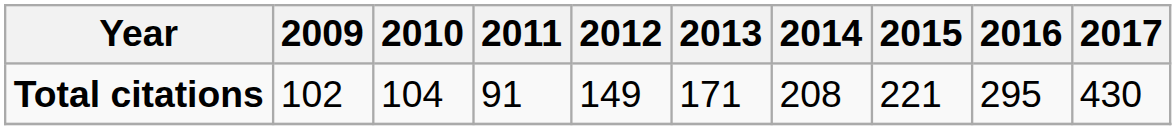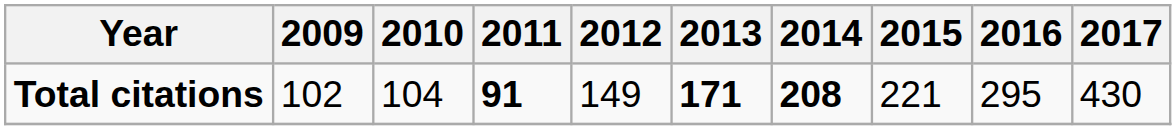row 2 | 2011: normal -> bold
row 2 | 2013: normal -> bold
row 2 | 2014: normal -> bold
